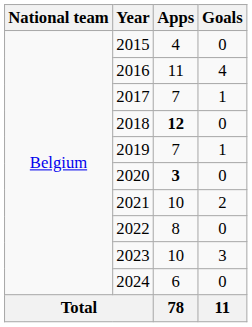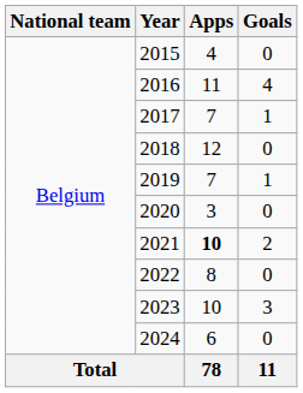2018 | Apps: bold -> normal
2020 | Apps: bold -> normal
2021 | Apps: normal -> bold
